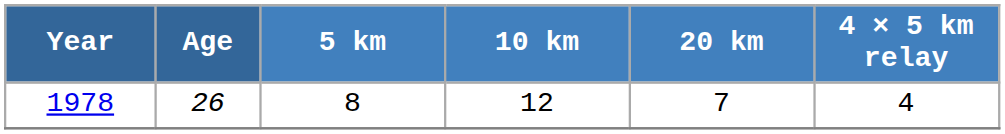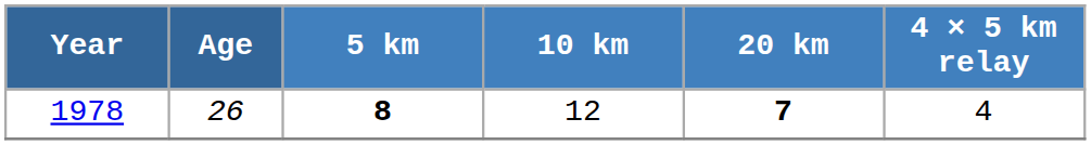1978 | 5 km: normal -> bold
1978 | 20 km: normal -> bold
